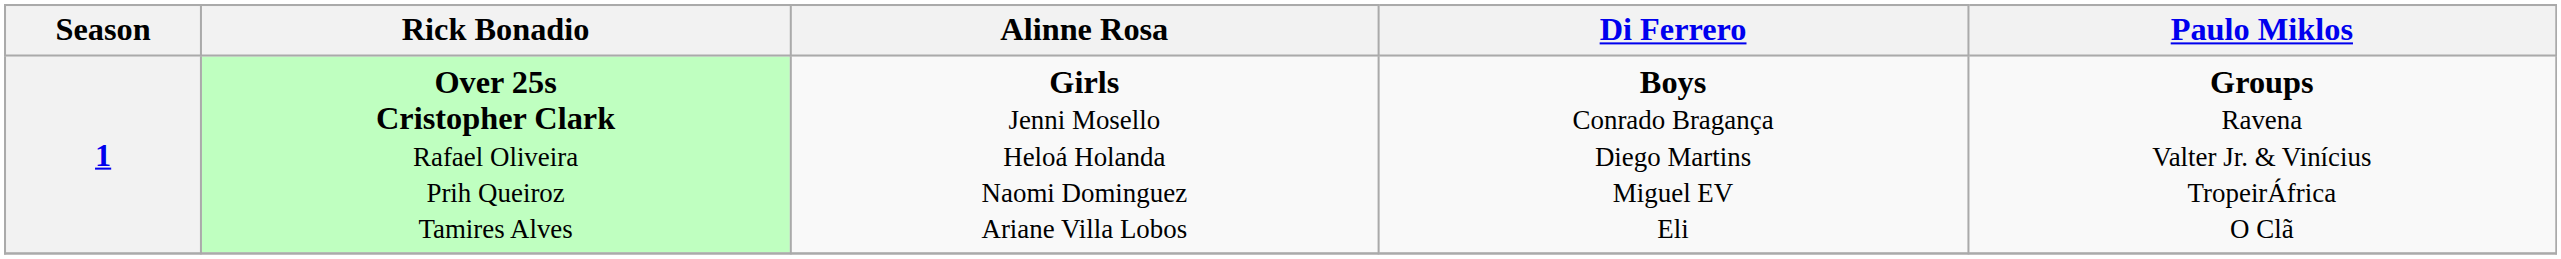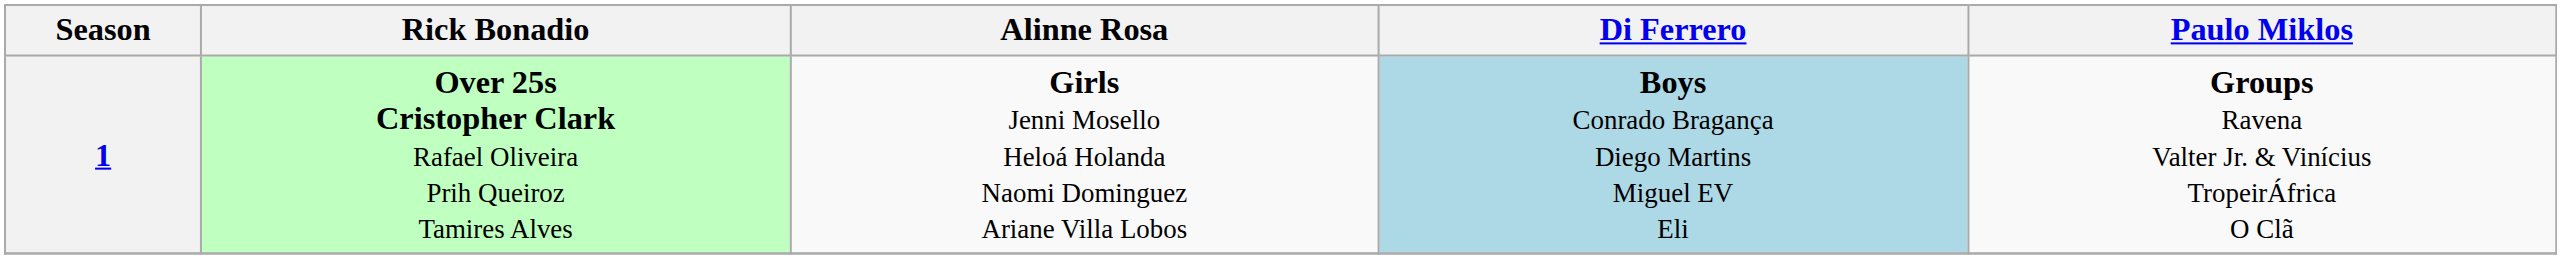1 | Di Ferrero: no background -> lightblue background
